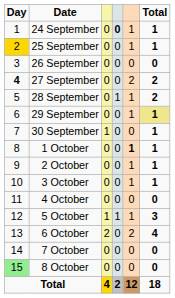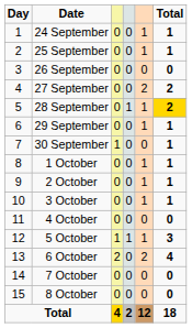24 September | column 4: bold -> normal
25 September | Day: gold background -> no background
27 September | Day: bold -> normal
28 September | Total: no background -> gold background
29 September | Total: khaki background -> no background
1 October | column 5: bold -> normal
8 October | Day: lightgreen background -> no background
